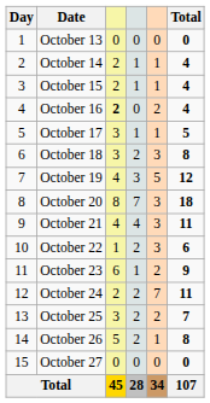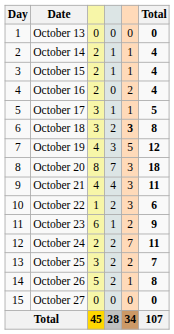October 16 | column 3: bold -> normal
October 18 | column 5: normal -> bold
